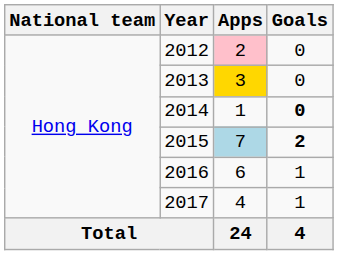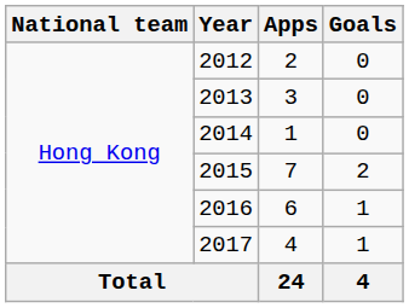2012 | Apps: pink background -> no background
2013 | Apps: gold background -> no background
2014 | Goals: bold -> normal
2015 | Apps: lightblue background -> no background
2015 | Goals: bold -> normal
